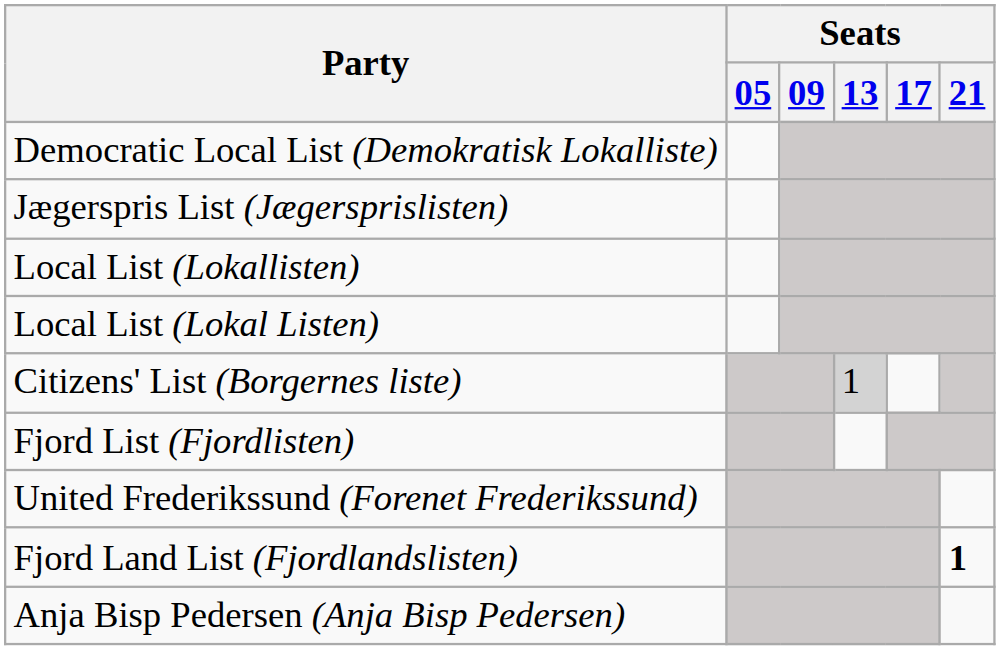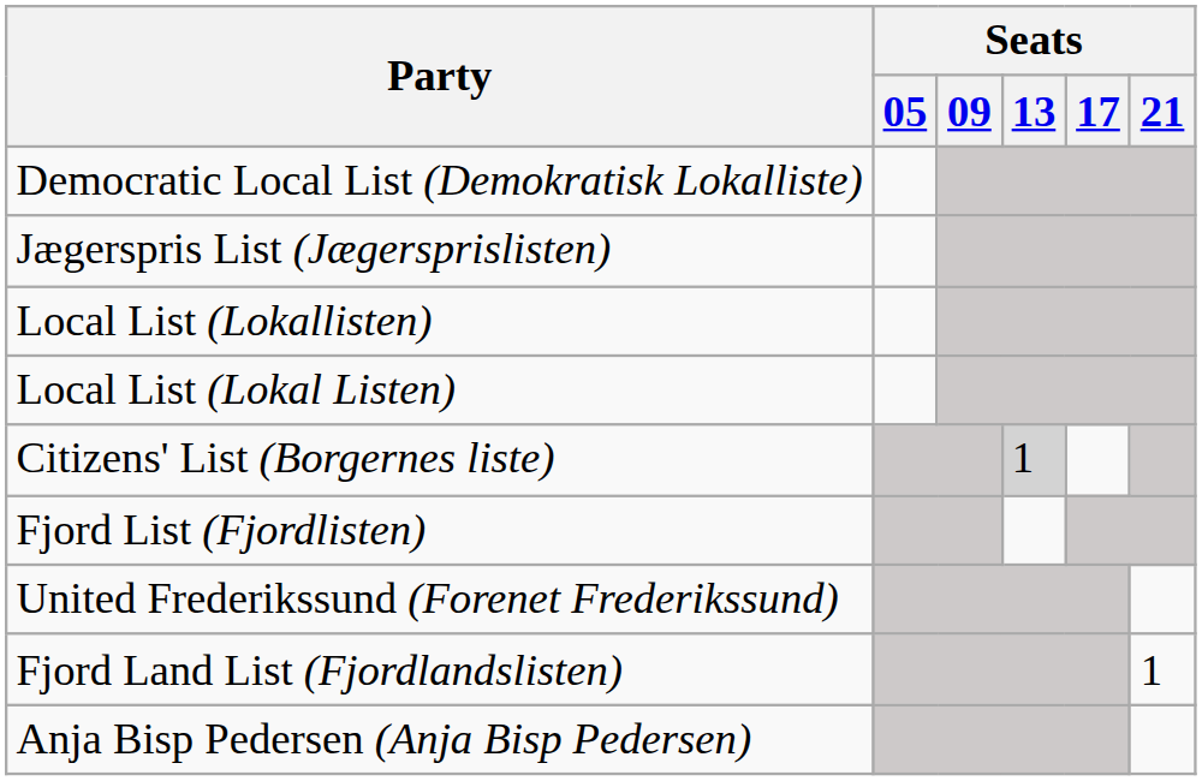Fjord Land List (Fjordlandslisten) | Seats / 21: bold -> normal
